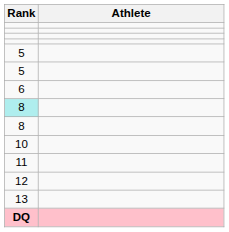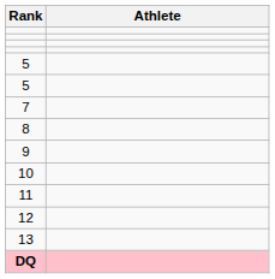row 8 | Rank: 6 -> 7
row 9 | Rank: paleturquoise background -> no background
row 10 | Rank: 8 -> 9
